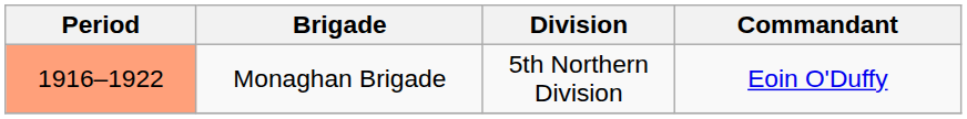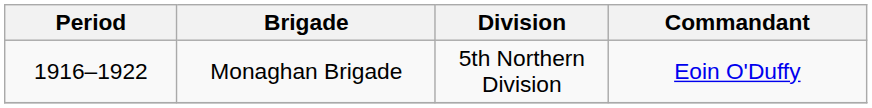Monaghan Brigade | Period: lightsalmon background -> no background
